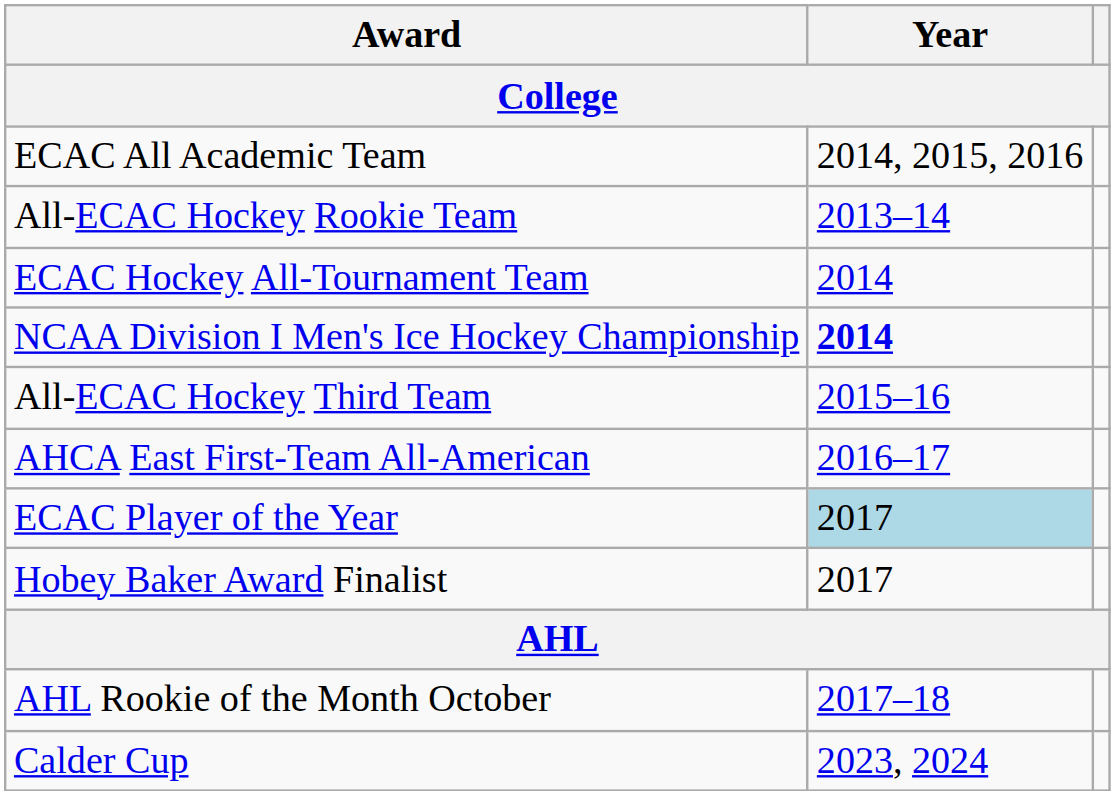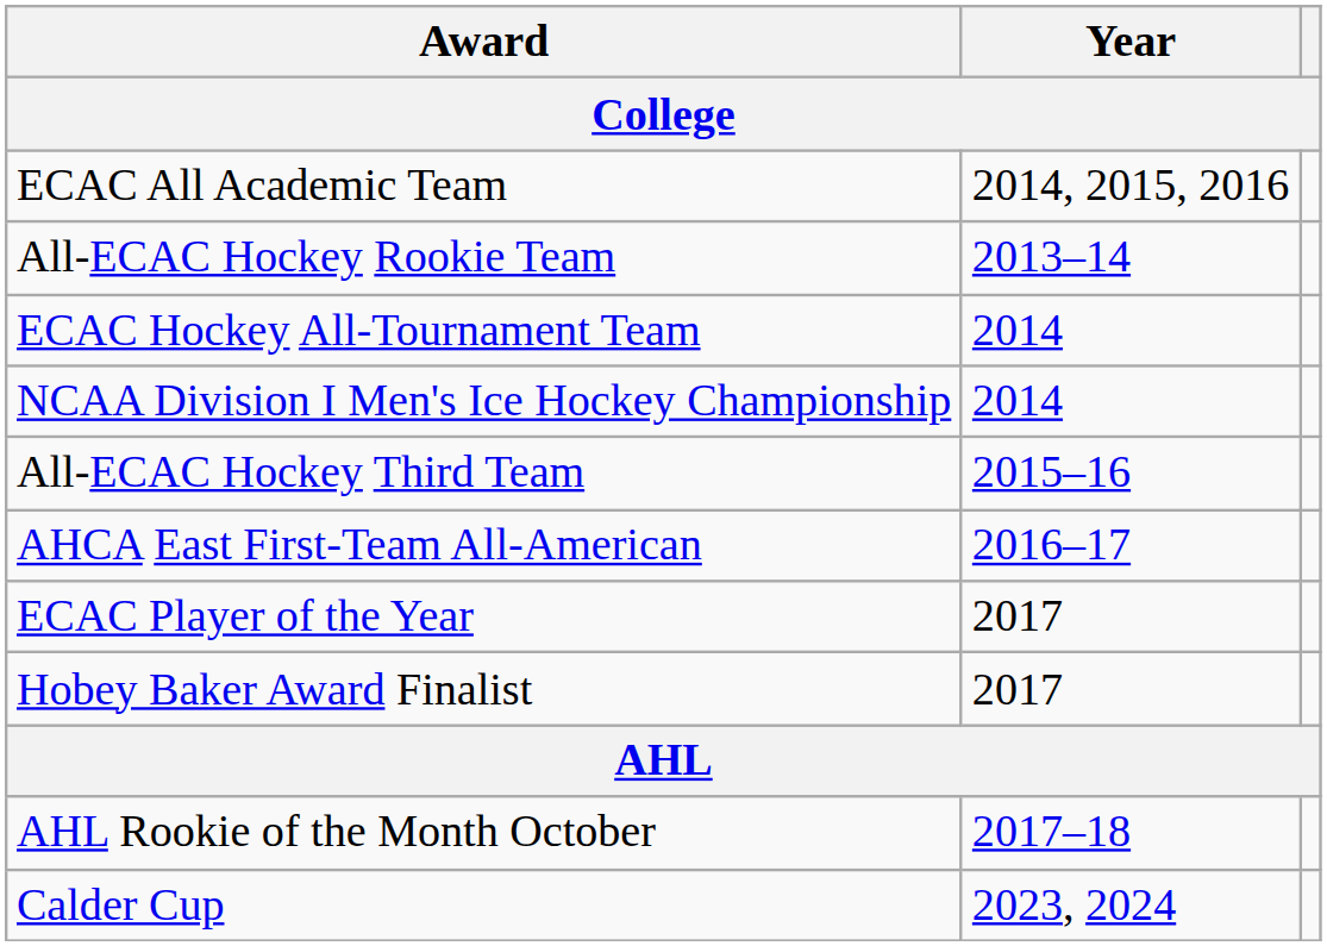NCAA Division I Men's Ice Hockey Championship | Year: bold -> normal
ECAC Player of the Year | Year: lightblue background -> no background
